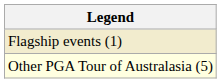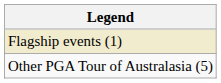row 3 | column 1: lightyellow background -> no background
